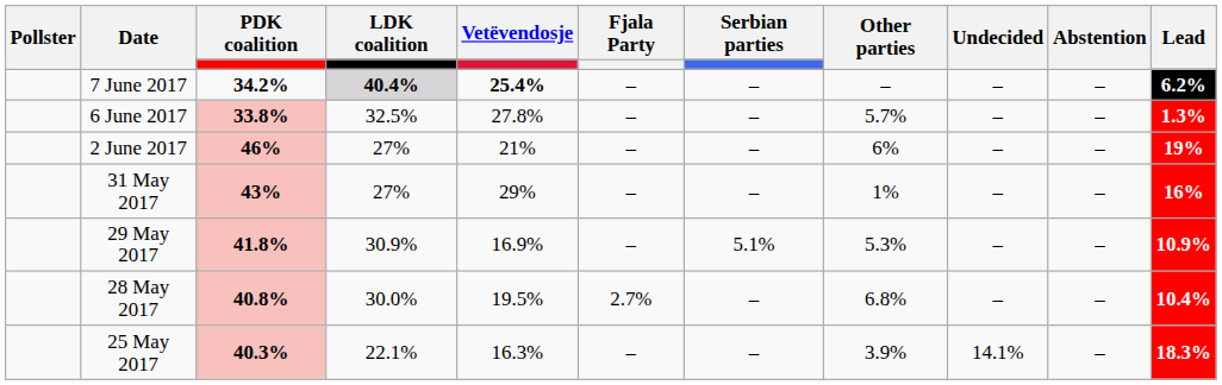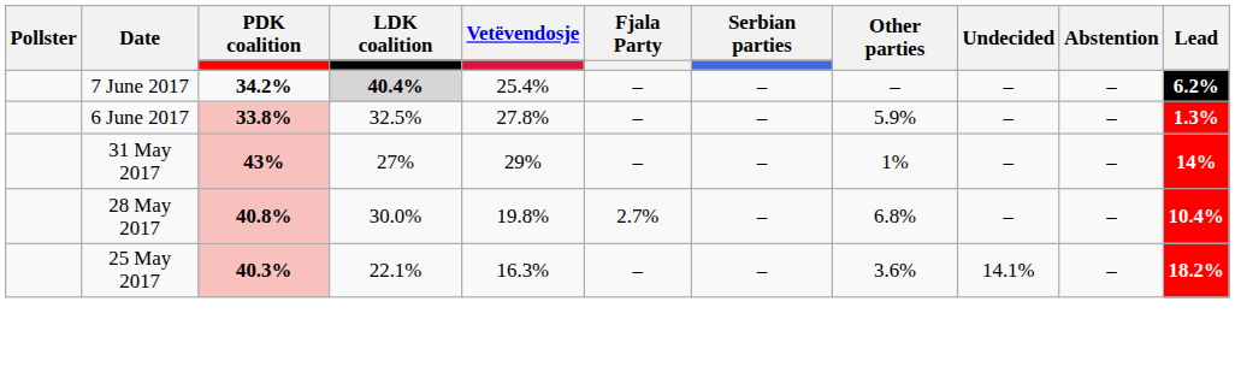7 June 2017 | Vetëvendosje: bold -> normal
6 June 2017 | Other parties: 5.7% -> 5.9%
- row: 2 June 2017 | 46% | 27% | 21% | – | – | 6% | – | – | 19%
31 May 2017 | Lead: 16% -> 14%
- row: 29 May 2017 | 41.8% | 30.9% | 16.9% | – | 5.1% | 5.3% | – | – | 10.9%
28 May 2017 | Vetëvendosje: 19.5% -> 19.8%
25 May 2017 | Other parties: 3.9% -> 3.6%
25 May 2017 | Lead: 18.3% -> 18.2%
